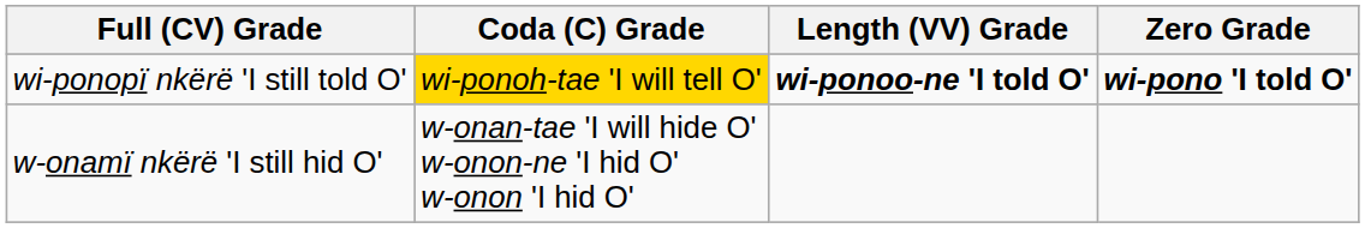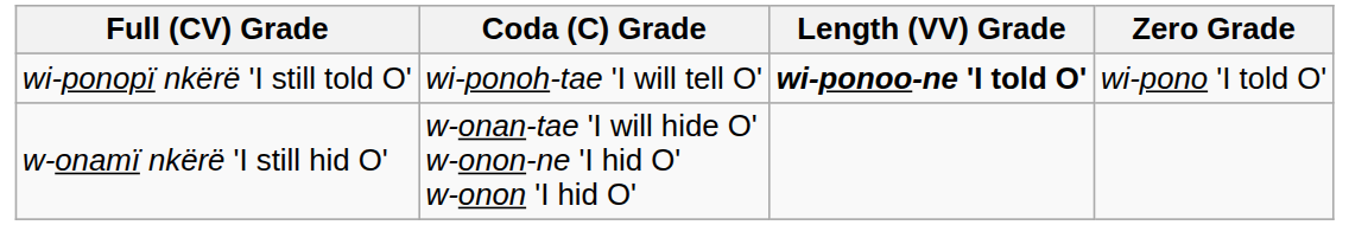wi-ponopï nkërë 'I still told O' | Coda (C) Grade: gold background -> no background
wi-ponopï nkërë 'I still told O' | Zero Grade: bold -> normal
